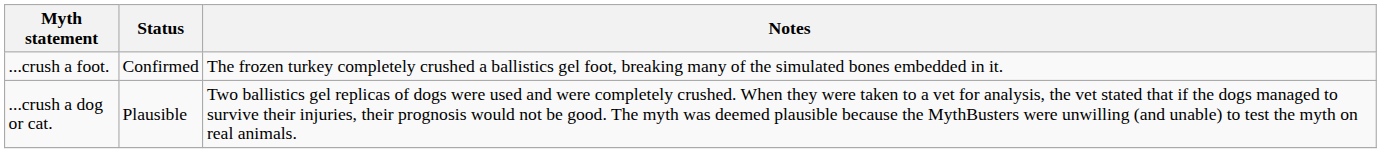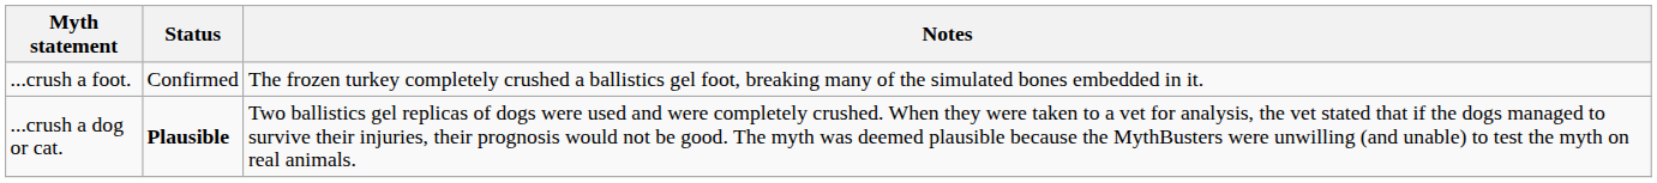...crush a dog or cat. | Status: normal -> bold
